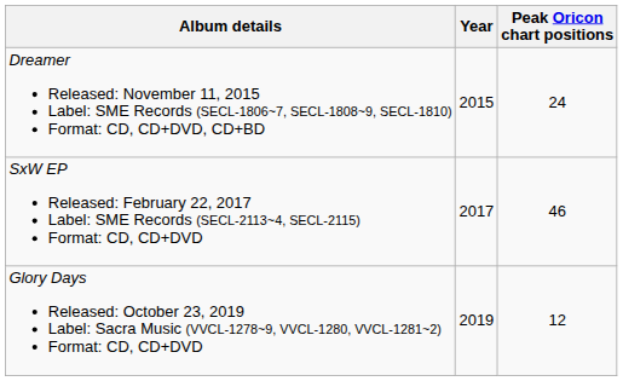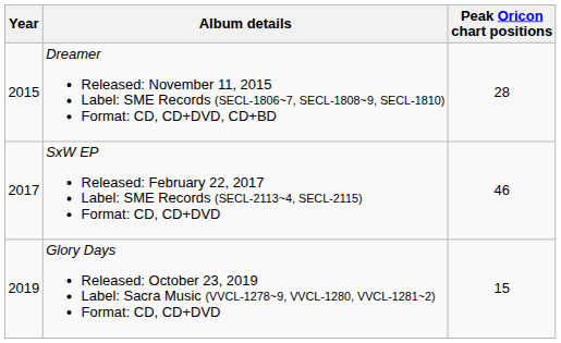columns swapped: Year <-> Album details
row 2 | Peak Oricon chart positions: 24 -> 28
row 4 | Peak Oricon chart positions: 12 -> 15
